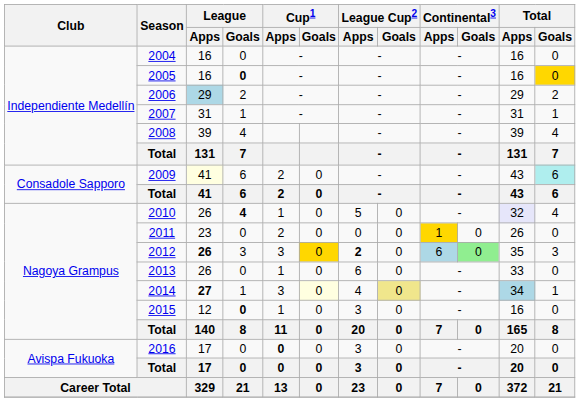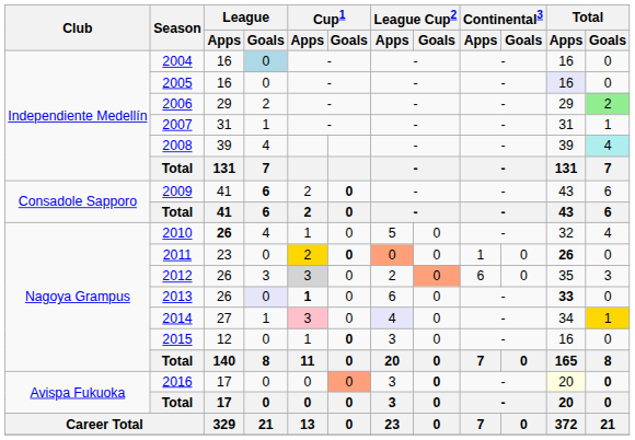2004 | League / Goals: no background -> lightblue background
2005 | League / Goals: bold -> normal
2005 | Total / Apps: no background -> lavender background
2005 | Total / Goals: gold background -> no background
2006 | League / Apps: lightblue background -> no background
2006 | Total / Goals: no background -> lightgreen background
2008 | Total / Goals: no background -> paleturquoise background
2009 | League / Apps: lightyellow background -> no background
2009 | League / Goals: normal -> bold
2009 | Cup1 / Goals: normal -> bold
2009 | Total / Goals: paleturquoise background -> no background
2010 | League / Apps: normal -> bold
2010 | League / Goals: bold -> normal
2010 | Total / Apps: lavender background -> no background
2011 | Cup1 / Apps: no background -> gold background
2011 | Cup1 / Goals: normal -> bold
2011 | League Cup2 / Apps: no background -> lightsalmon background
2011 | Continental3 / Apps: gold background -> no background
2011 | Total / Apps: normal -> bold
2012 | League / Apps: bold -> normal
2012 | Cup1 / Apps: no background -> lightgrey background
2012 | Cup1 / Goals: gold background -> no background
2012 | League Cup2 / Apps: bold -> normal
2012 | League Cup2 / Goals: no background -> lightsalmon background
2012 | Continental3 / Apps: lightblue background -> no background
2012 | Continental3 / Goals: lightgreen background -> no background
2013 | League / Goals: no background -> lavender background
2013 | Cup1 / Apps: normal -> bold
2013 | Total / Apps: normal -> bold
2014 | League / Apps: bold -> normal
2014 | Cup1 / Apps: no background -> pink background
2014 | Cup1 / Goals: lightyellow background -> no background
2014 | League Cup2 / Apps: no background -> lavender background
2014 | League Cup2 / Goals: khaki background -> no background
2014 | Total / Apps: lightblue background -> no background
2014 | Total / Goals: no background -> gold background
2015 | League / Goals: bold -> normal
2015 | Cup1 / Goals: normal -> bold
2016 | Cup1 / Apps: bold -> normal
2016 | Cup1 / Goals: no background -> lightsalmon background
2016 | League Cup2 / Goals: normal -> bold
2016 | Total / Apps: no background -> lightyellow background
2016 | Total / Goals: normal -> bold
